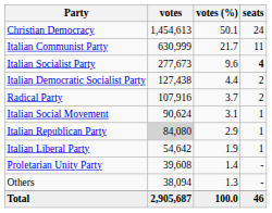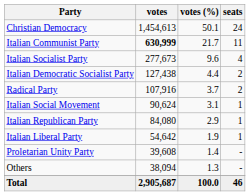Italian Communist Party | votes: normal -> bold
Italian Socialist Party | seats: bold -> normal
Italian Republican Party | votes: lightgrey background -> no background
